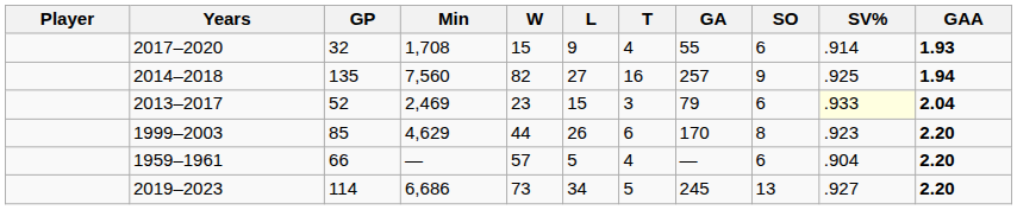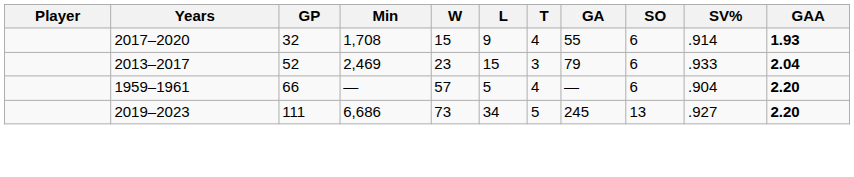- row: 2014–2018 | 135 | 7,560 | 82 | 27 | 16 | 257 | 9 | .925 | 1.94
2013–2017 | SV%: lightyellow background -> no background
- row: 1999–2003 | 85 | 4,629 | 44 | 26 | 6 | 170 | 8 | .923 | 2.20
2019–2023 | GP: 114 -> 111
